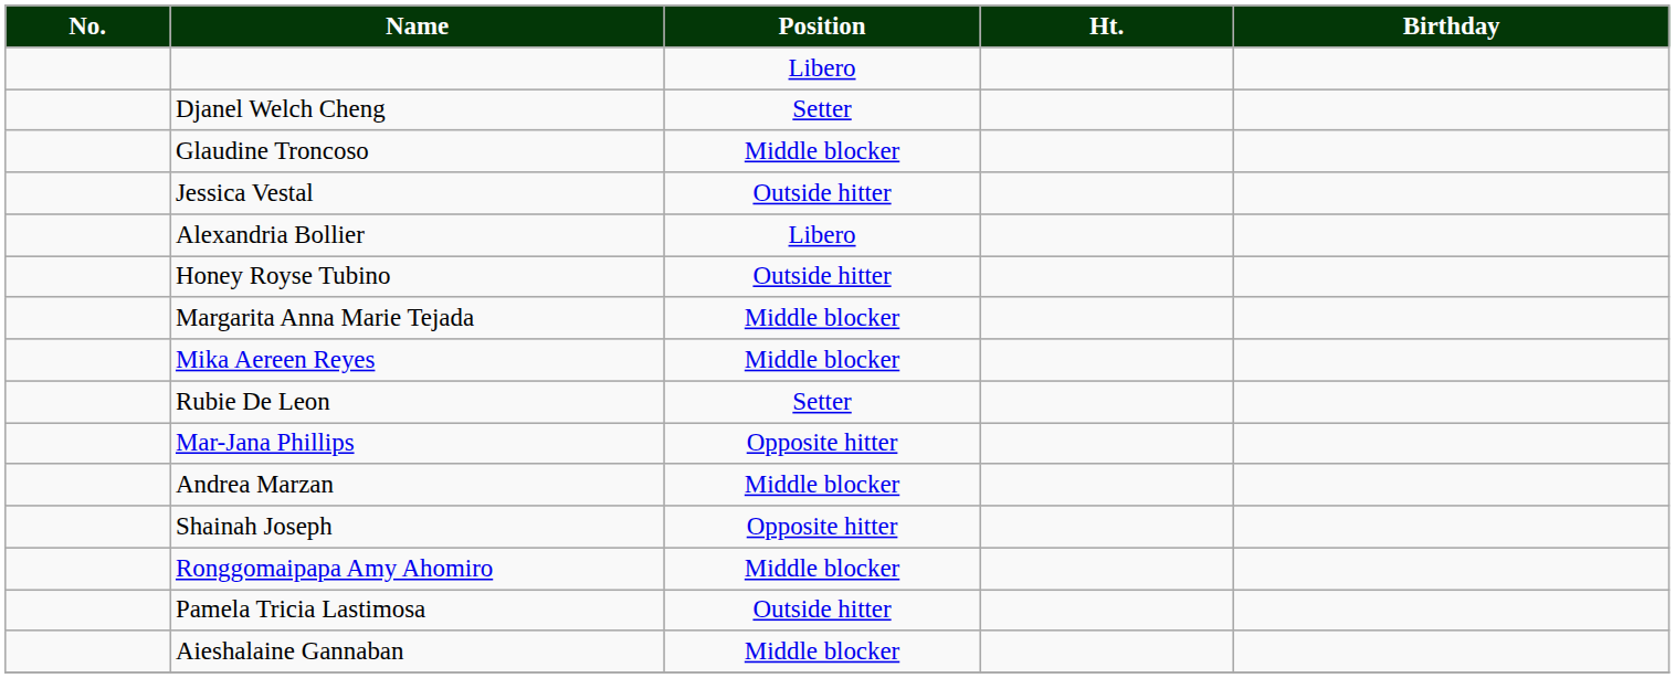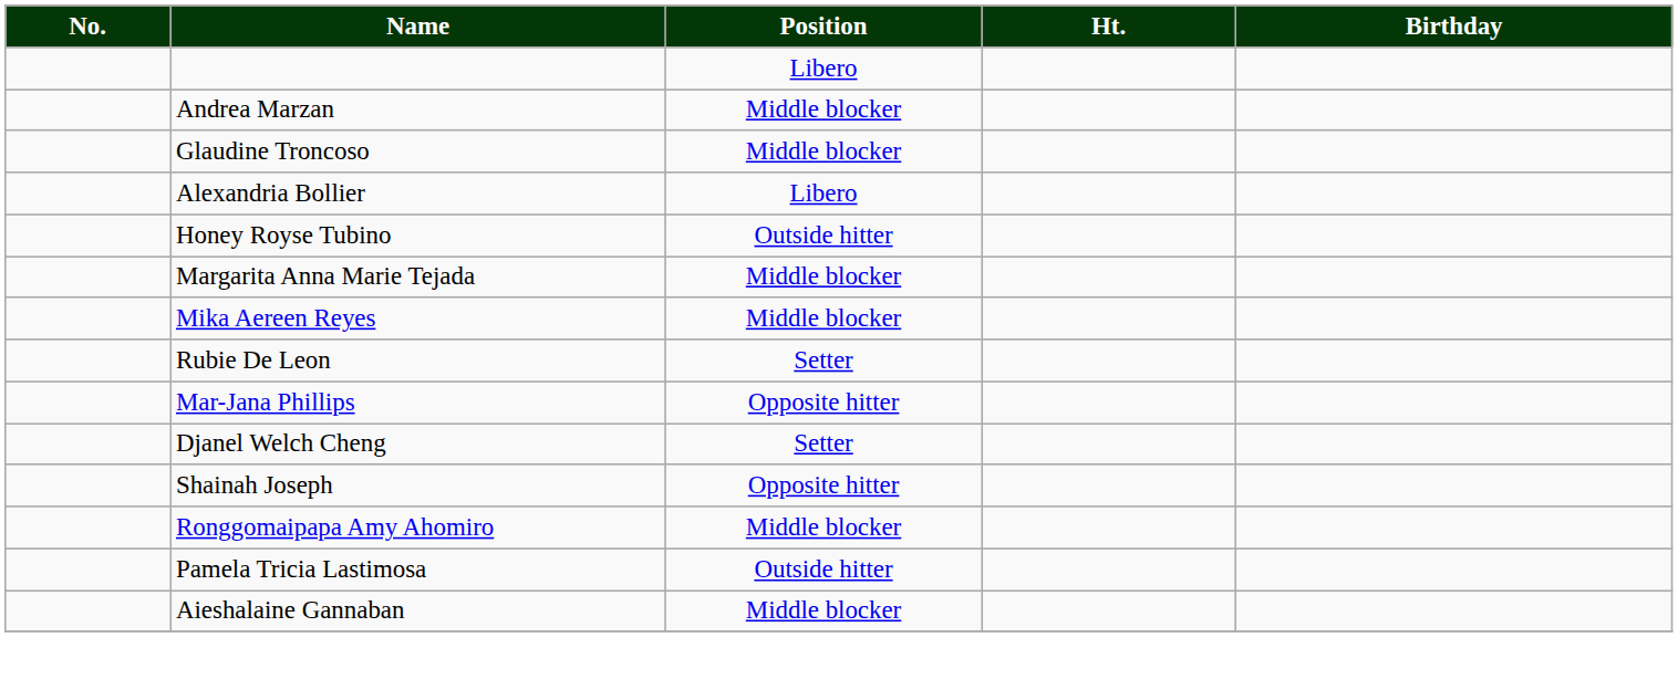rows swapped: Djanel Welch Cheng <-> Andrea Marzan
- row: Jessica Vestal | Outside hitter
